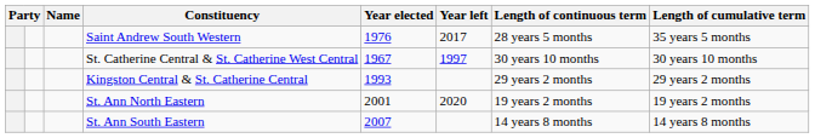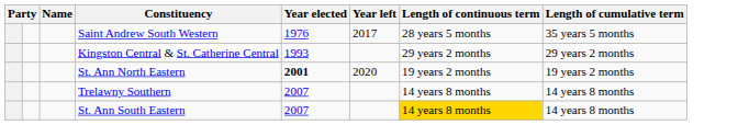- row: St. Catherine Central & St. Catherine West Central | 1967 | 1997 | 30 years 10 months | 30 years 10 months
St. Ann North Eastern | Year elected: normal -> bold
+ row: Trelawny Southern | 2007 | 14 years 8 months | 14 years 8 months
St. Ann South Eastern | Length of continuous term: no background -> gold background
